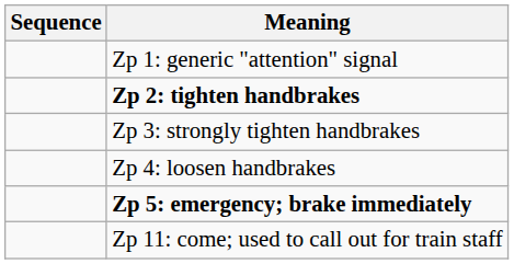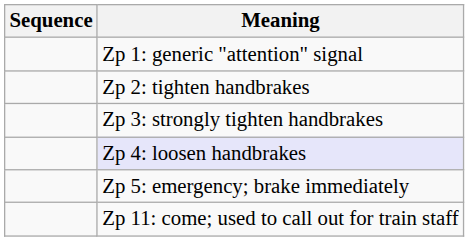Zp 2: tighten handbrakes | Meaning: bold -> normal
Zp 4: loosen handbrakes | Meaning: no background -> lavender background
Zp 5: emergency; brake immediately | Meaning: bold -> normal
